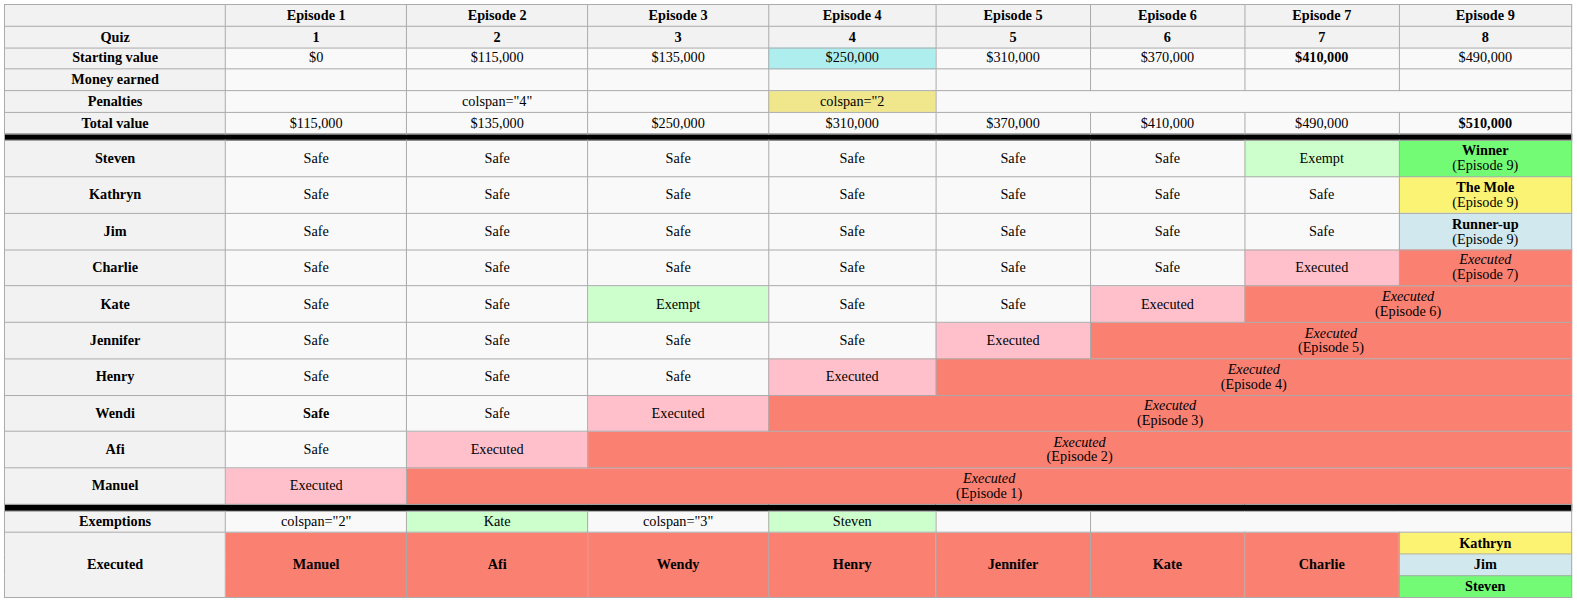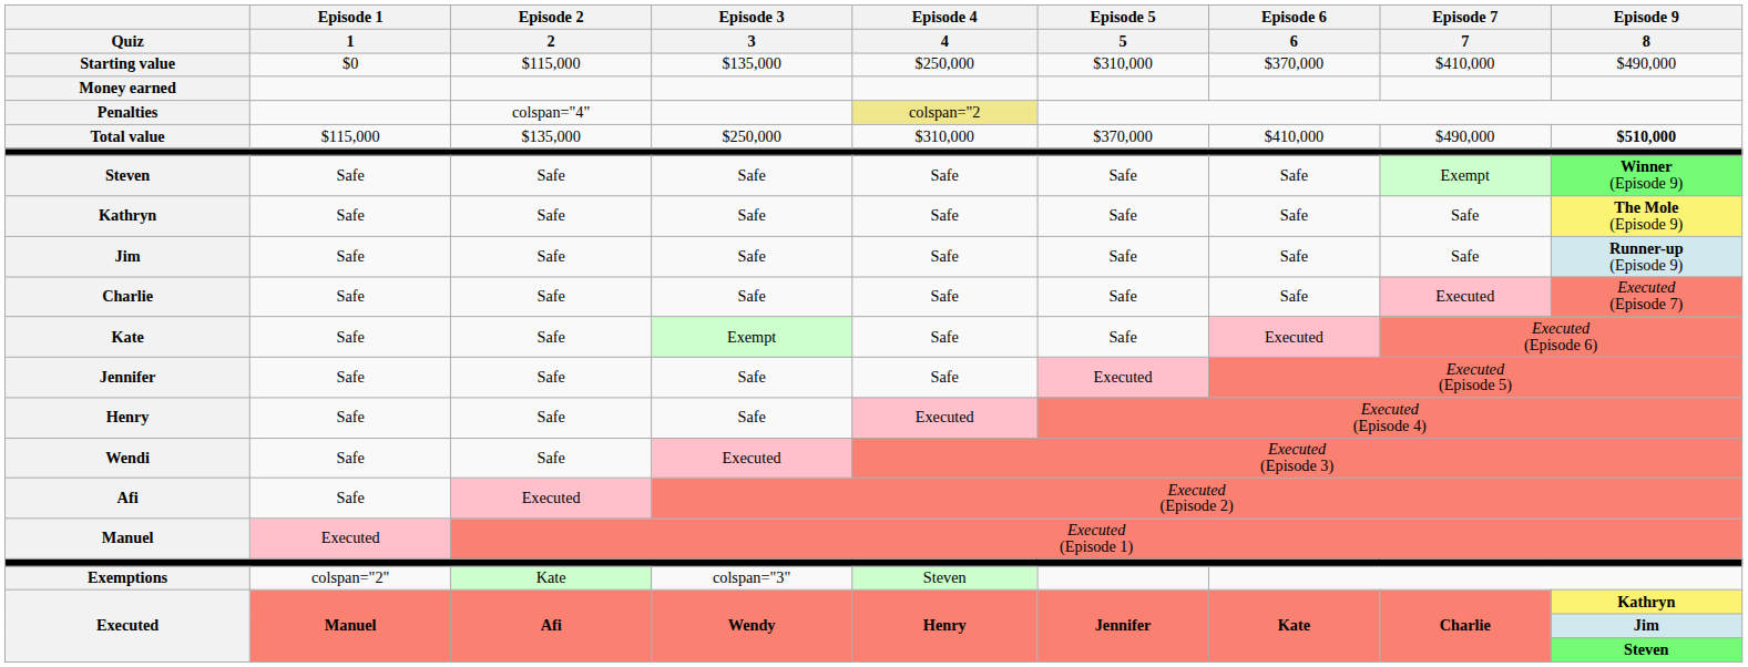Starting value | Episode 4 / 4: paleturquoise background -> no background
Starting value | Episode 7 / 7: bold -> normal
Wendi | Episode 1 / 1: bold -> normal
